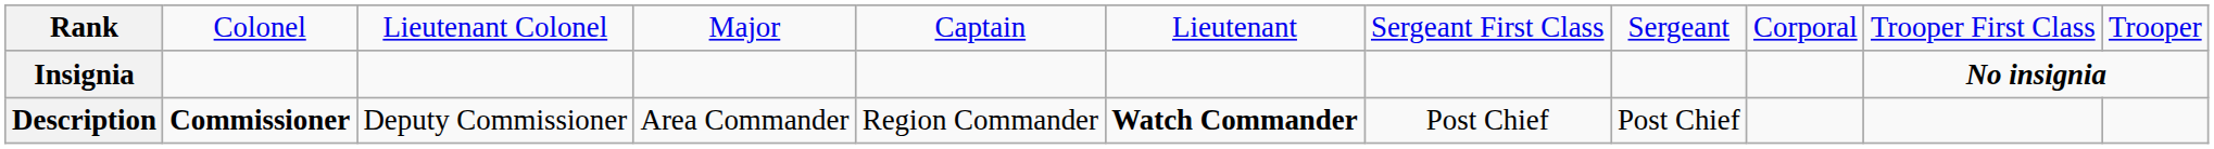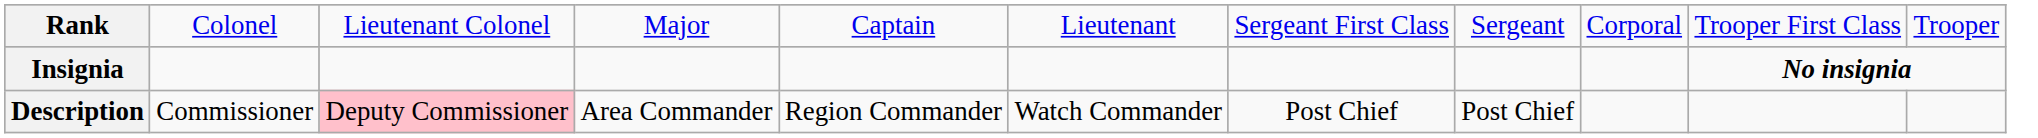Description | column 2: bold -> normal
Description | column 3: no background -> pink background
Description | column 6: bold -> normal
